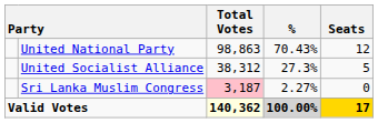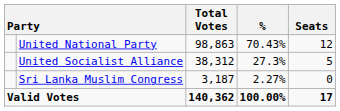Sri Lanka Muslim Congress | Total Votes: pink background -> no background
Valid Votes | Total Votes: lightyellow background -> no background
Valid Votes | %: lightgrey background -> no background
Valid Votes | Seats: gold background -> no background
